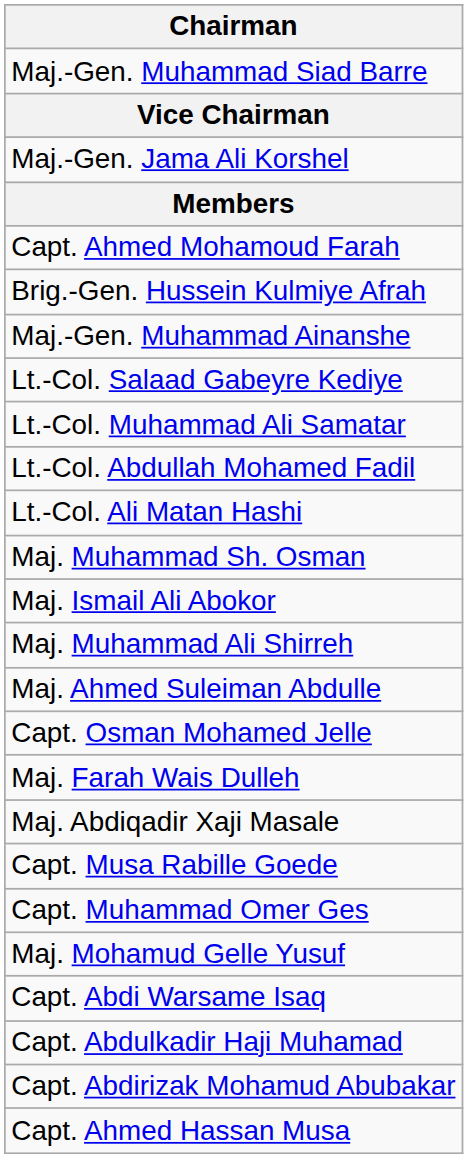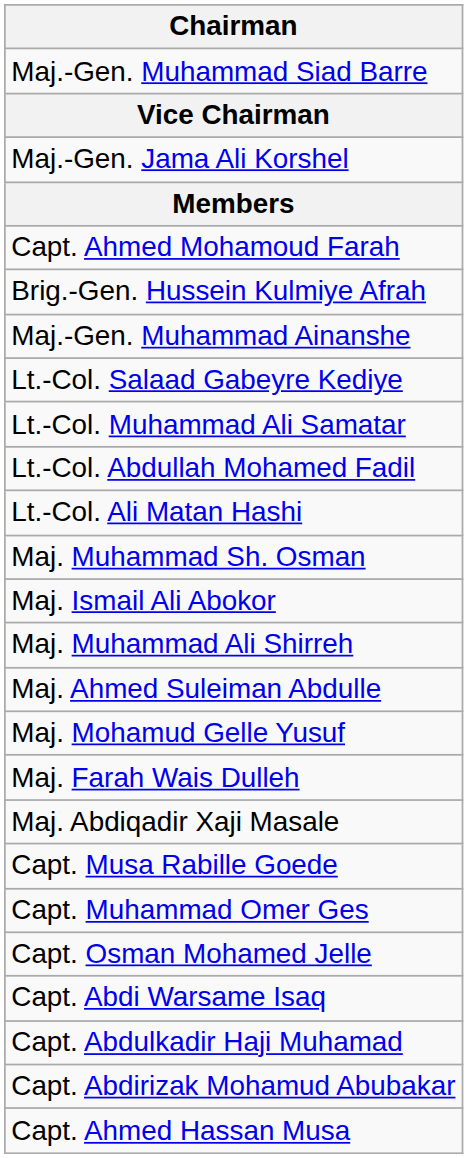row 17 | column 1: Capt. Osman Mohamed Jelle -> Maj. Mohamud Gelle Yusuf
row 22 | column 1: Maj. Mohamud Gelle Yusuf -> Capt. Osman Mohamed Jelle
